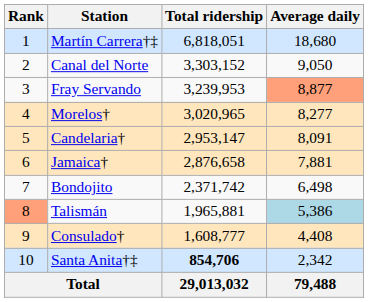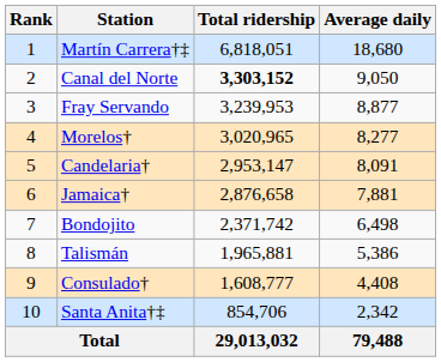Canal del Norte | Total ridership: normal -> bold
Fray Servando | Average daily: lightsalmon background -> no background
Talismán | Rank: lightsalmon background -> no background
Talismán | Average daily: lightblue background -> no background
Santa Anita†‡ | Total ridership: bold -> normal
